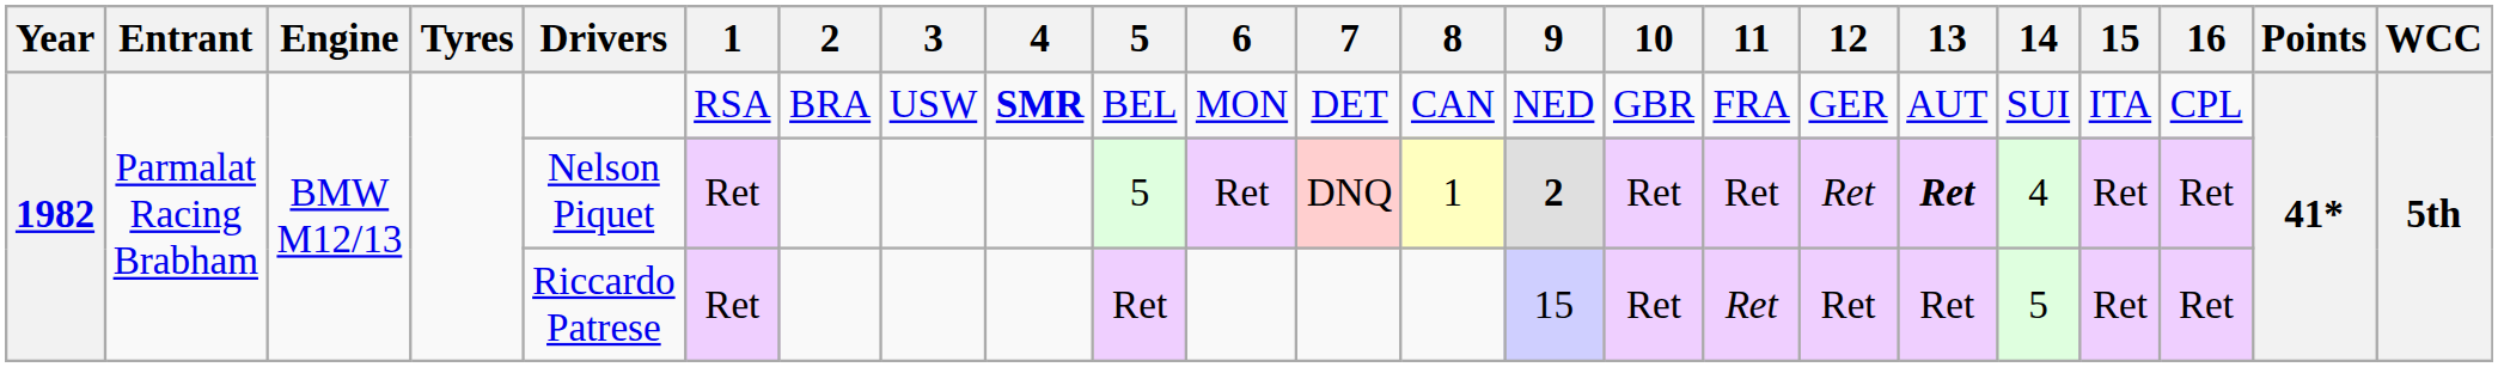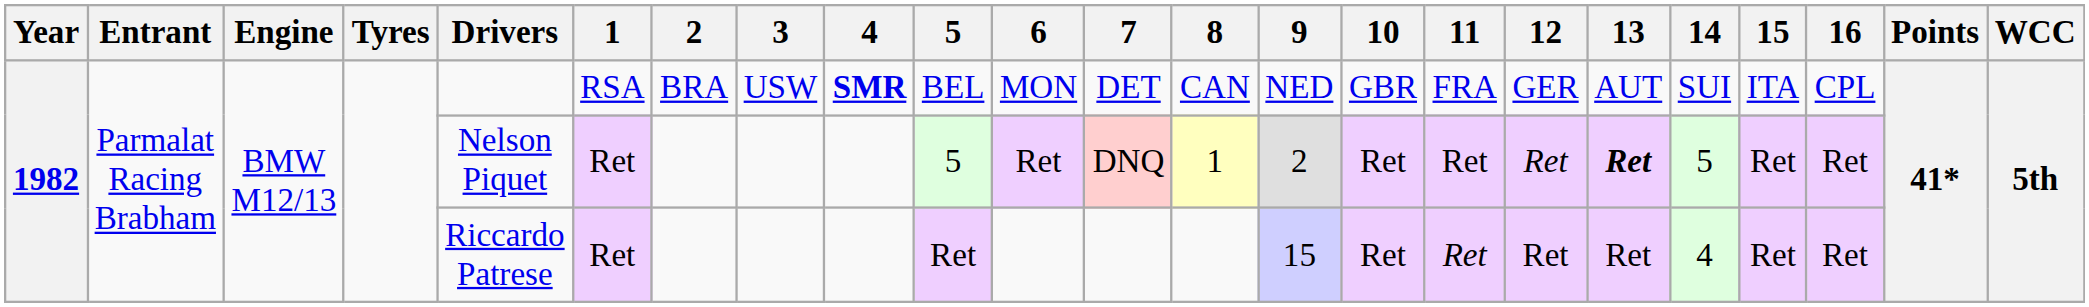row 3 | 9: bold -> normal
row 3 | 14: 4 -> 5
row 4 | 14: 5 -> 4
